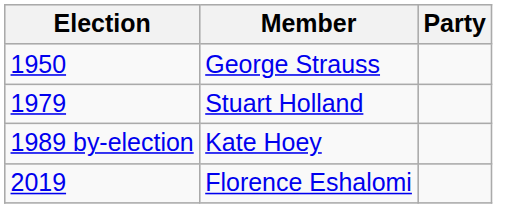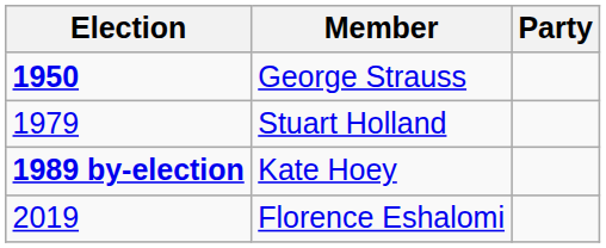George Strauss | Election: normal -> bold
Kate Hoey | Election: normal -> bold
